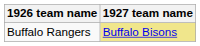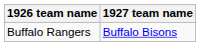Buffalo Rangers | 1927 team name: khaki background -> no background
